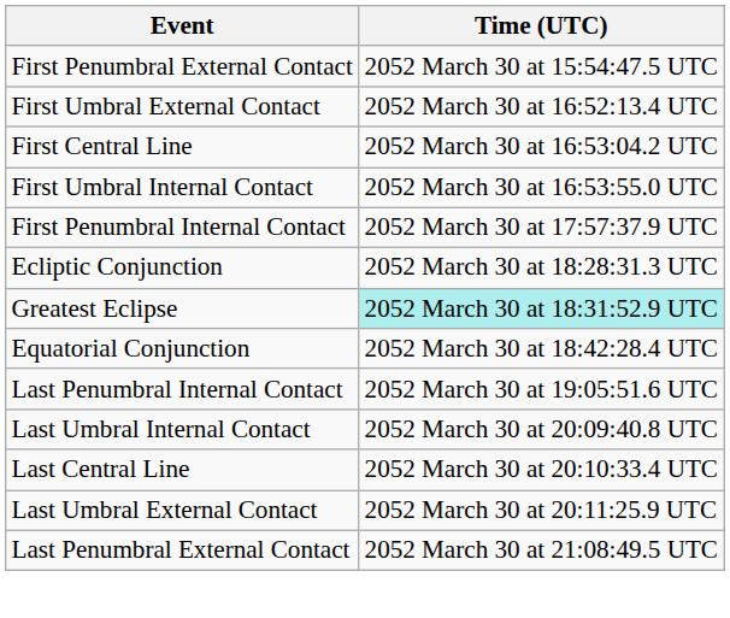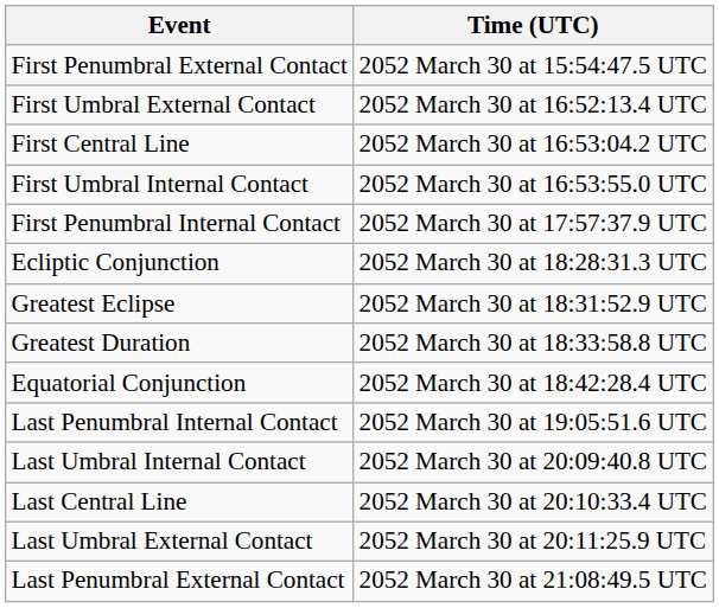Greatest Eclipse | Time (UTC): paleturquoise background -> no background
+ row: Greatest Duration | 2052 March 30 at 18:33:58.8 UTC
